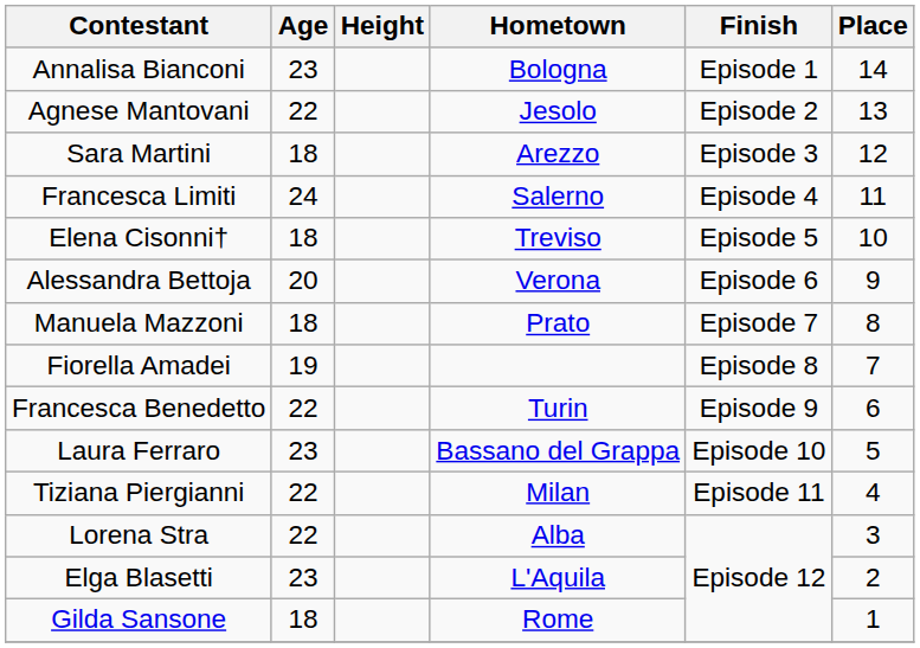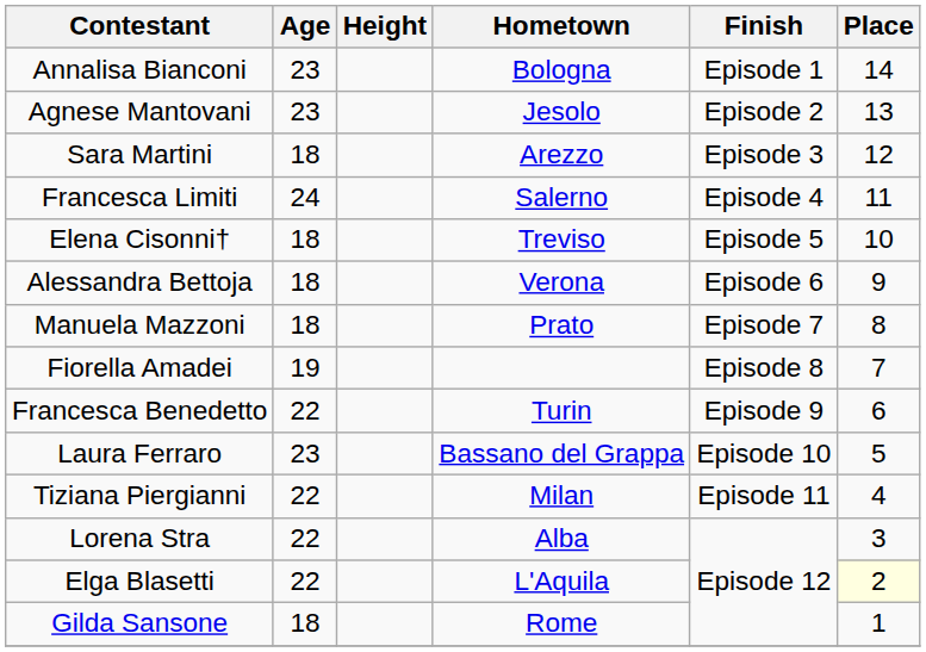Agnese Mantovani | Age: 22 -> 23
Alessandra Bettoja | Age: 20 -> 18
Elga Blasetti | Age: 23 -> 22
Elga Blasetti | Place: no background -> lightyellow background
